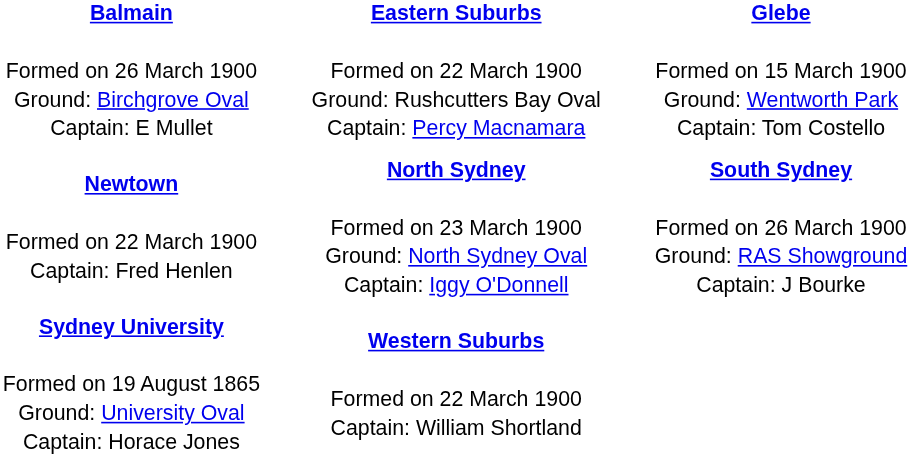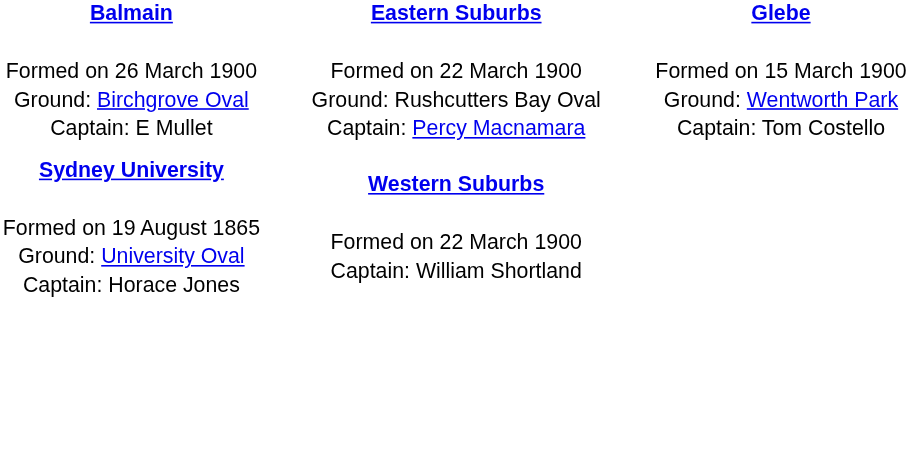- row: Newtown Formed on 22 March 1900 Captain: Fred Henlen | North Sydney Formed on 23 March 1900 Ground: North Sydney Oval Captain: Iggy O'Donnell | South Sydney Formed on 26 March 1900 Ground: RAS Showground Captain: J Bourke
